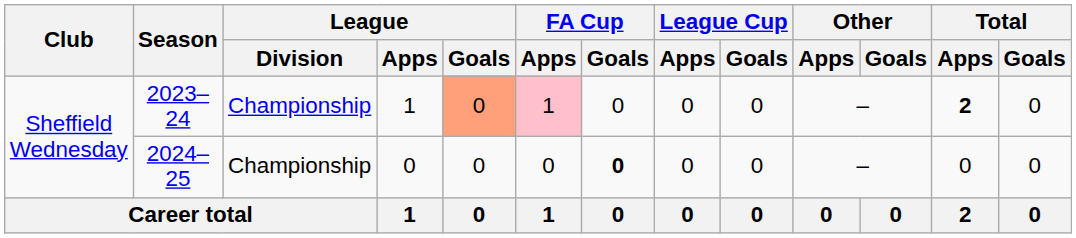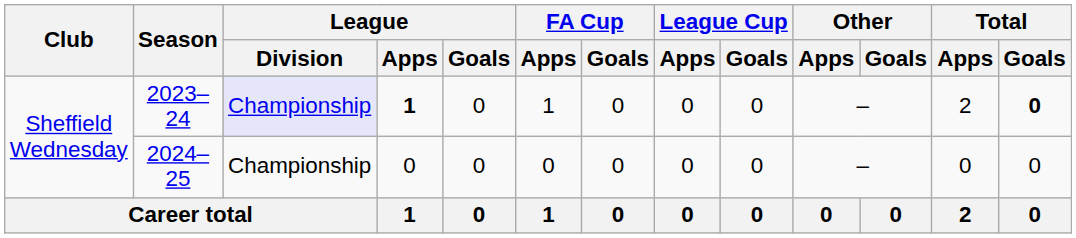2023–24 | League / Division: no background -> lavender background
2023–24 | League / Apps: normal -> bold
2023–24 | League / Goals: lightsalmon background -> no background
2023–24 | FA Cup / Apps: pink background -> no background
2023–24 | Total / Apps: bold -> normal
2023–24 | Total / Goals: normal -> bold
2024–25 | FA Cup / Goals: bold -> normal
